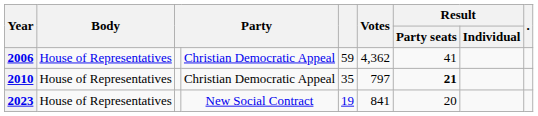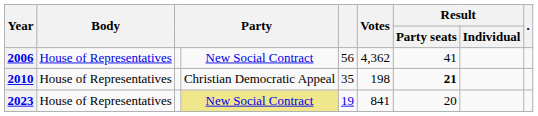2006 | column 4: Christian Democratic Appeal -> New Social Contract
2006 | column 5: 59 -> 56
2010 | Votes: 797 -> 198
2023 | column 4: no background -> khaki background
